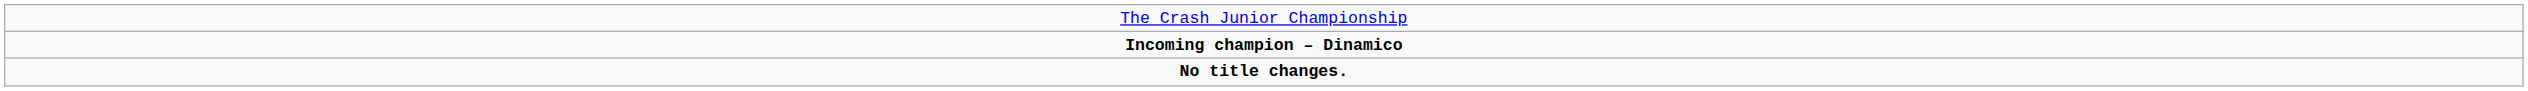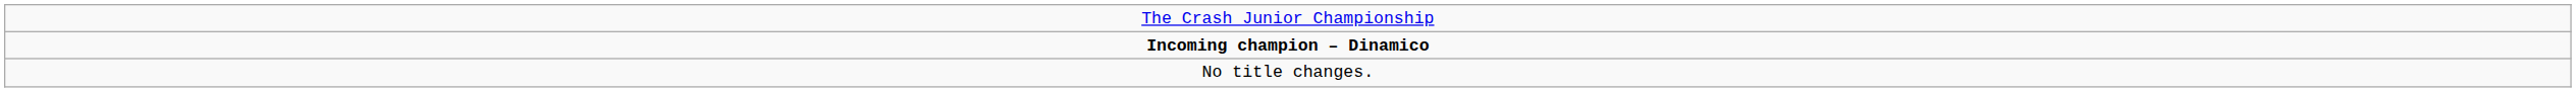row 3 | column 1: bold -> normal
